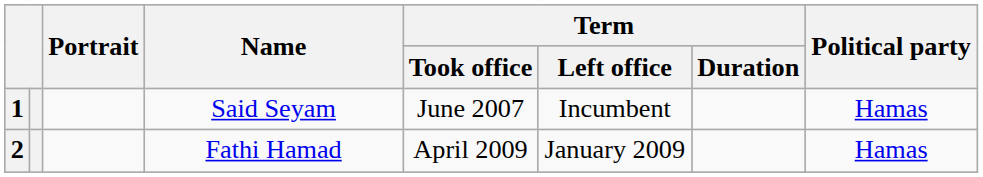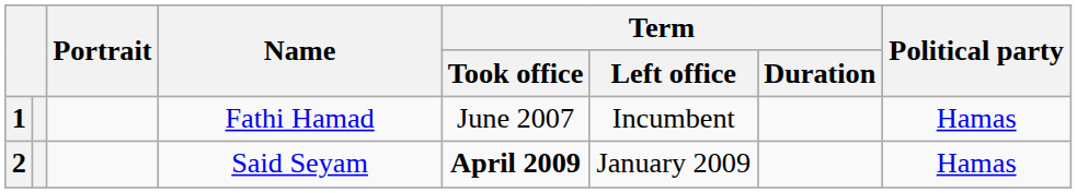1 | Name: Said Seyam -> Fathi Hamad
2 | Name: Fathi Hamad -> Said Seyam
2 | Term / Took office: normal -> bold
